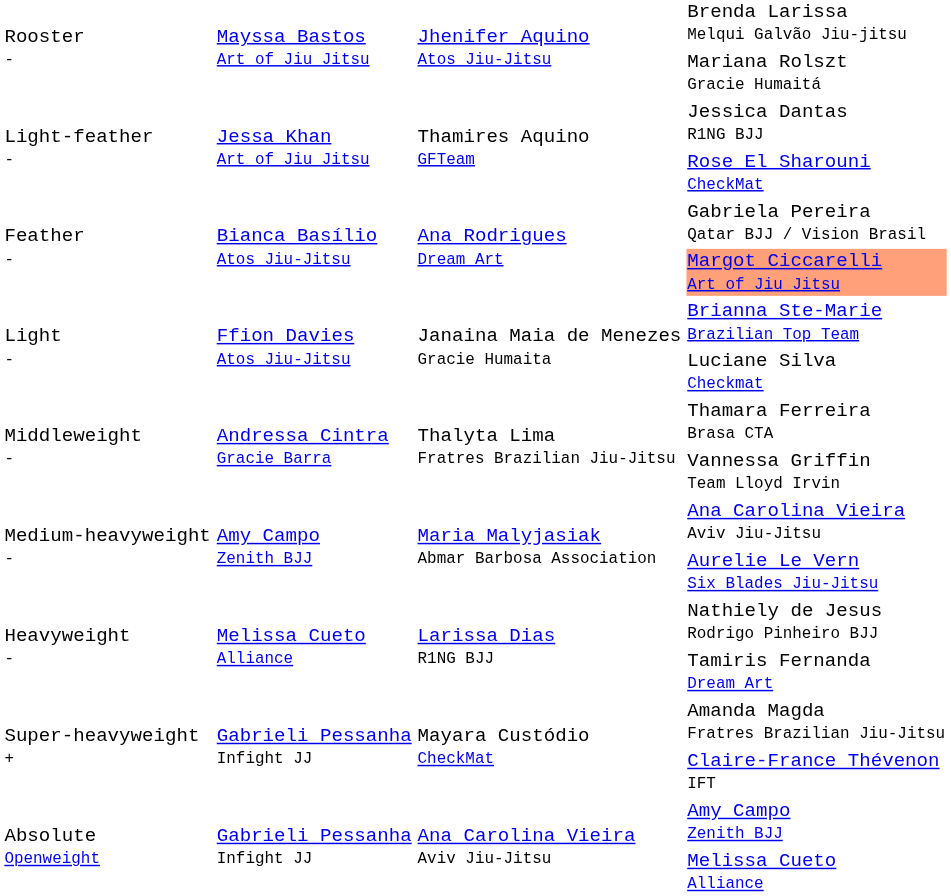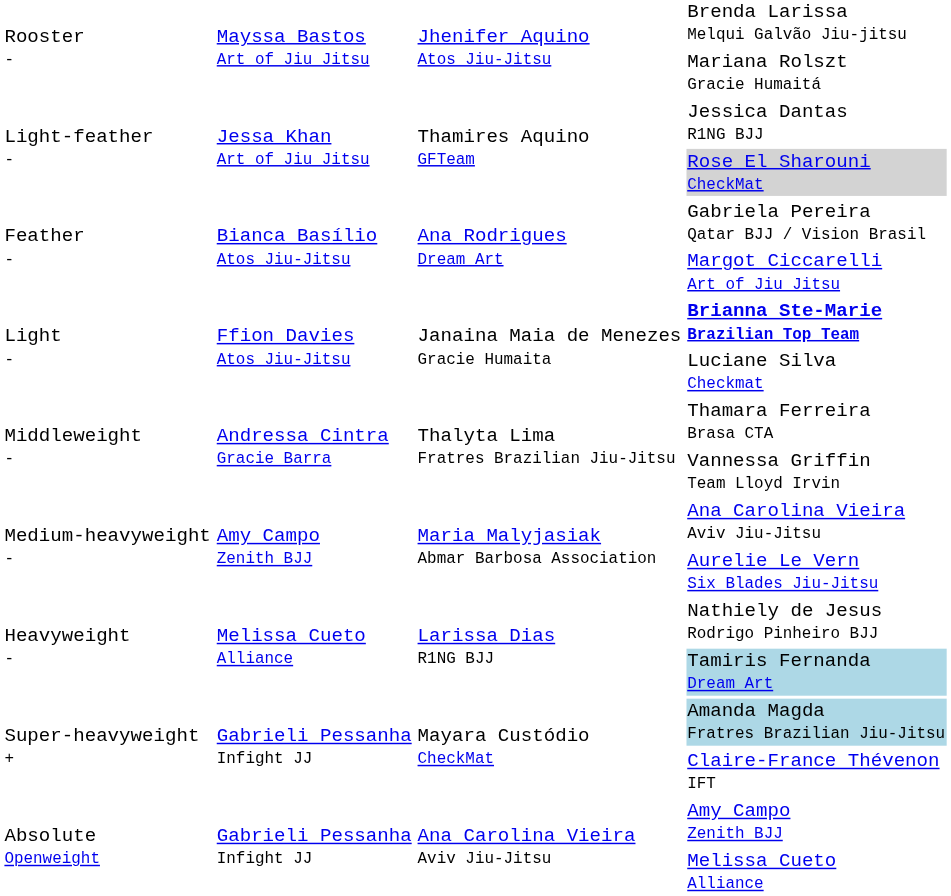Rose El Sharouni CheckMat | column 4: no background -> lightgrey background
Margot Ciccarelli Art of Jiu Jitsu | column 4: lightsalmon background -> no background
Brianna Ste-Marie Brazilian Top Team | column 4: normal -> bold
Tamiris Fernanda Dream Art | column 4: no background -> lightblue background
Amanda Magda Fratres Brazilian Jiu-Jitsu | column 4: no background -> lightblue background
